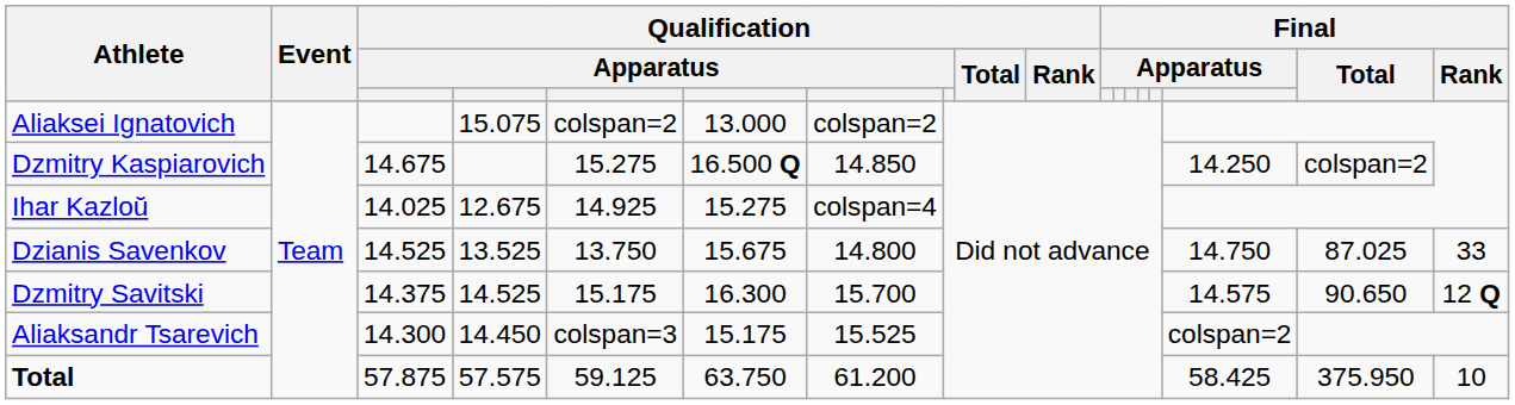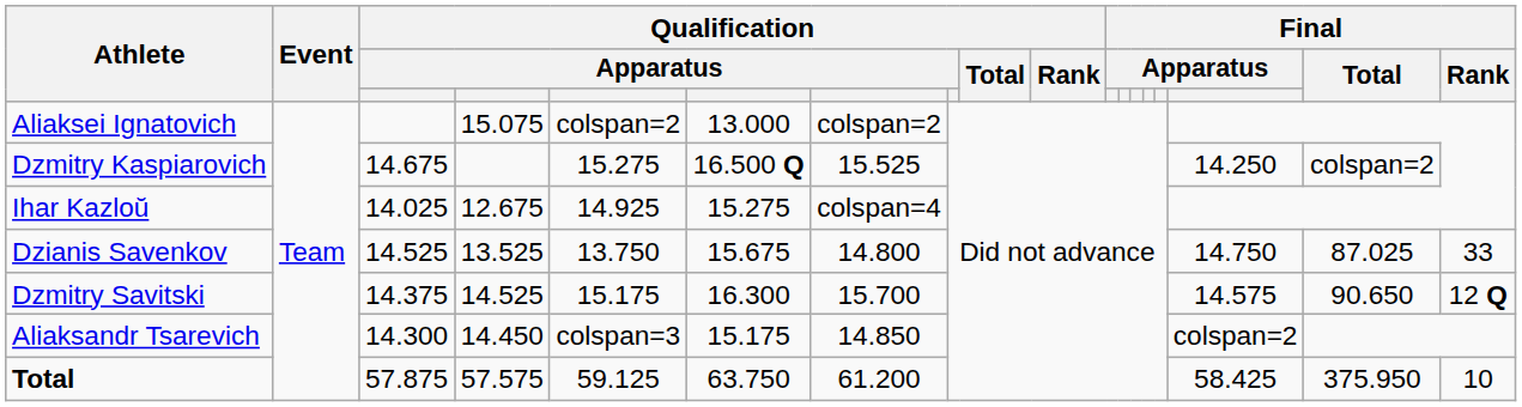Dzmitry Kaspiarovich | column 7: 14.850 -> 15.525
Aliaksandr Tsarevich | column 7: 15.525 -> 14.850
